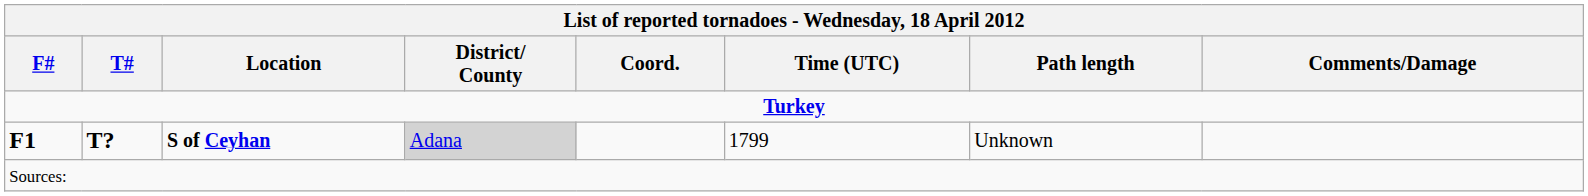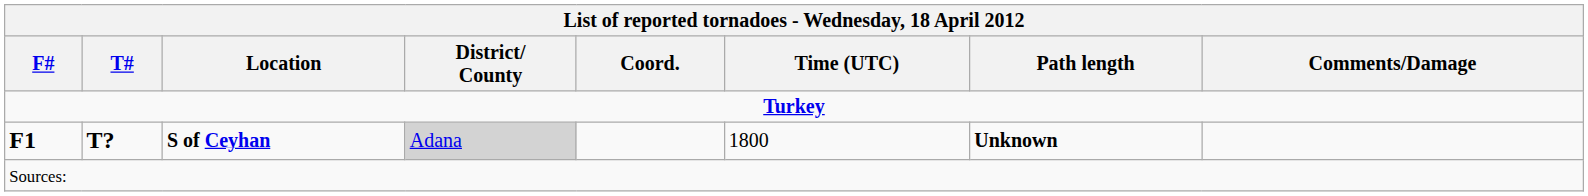F1 | Time (UTC): 1799 -> 1800
F1 | Path length: normal -> bold
